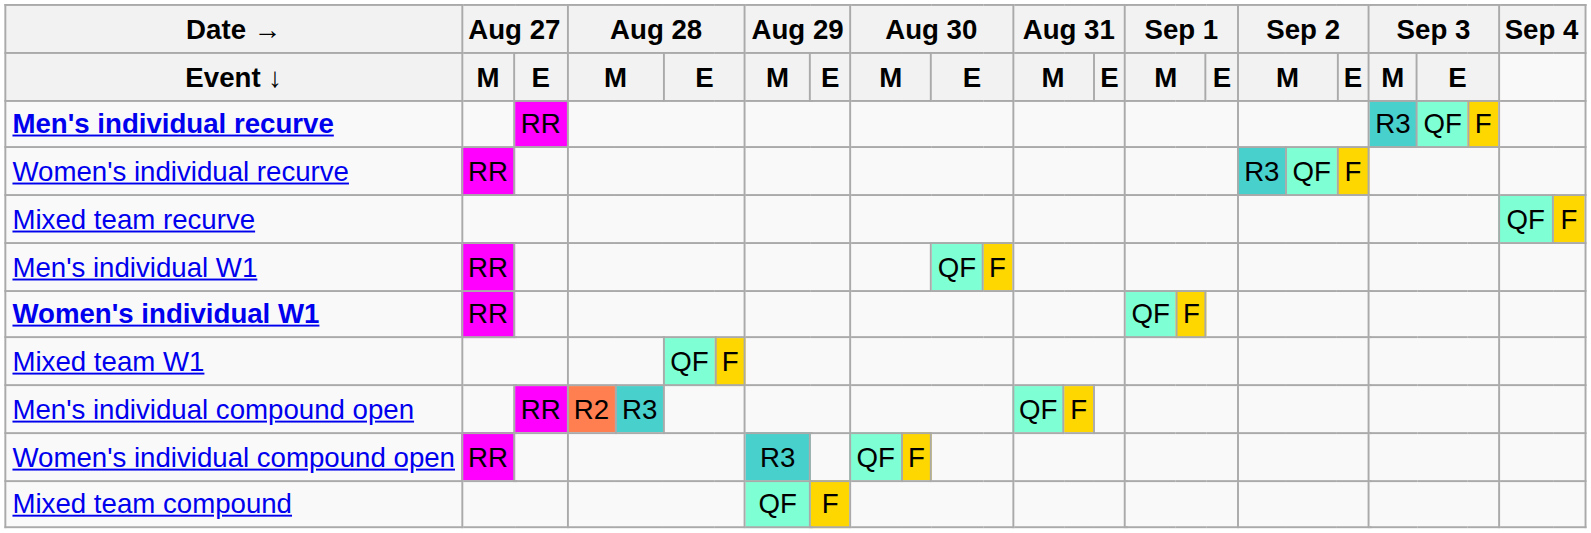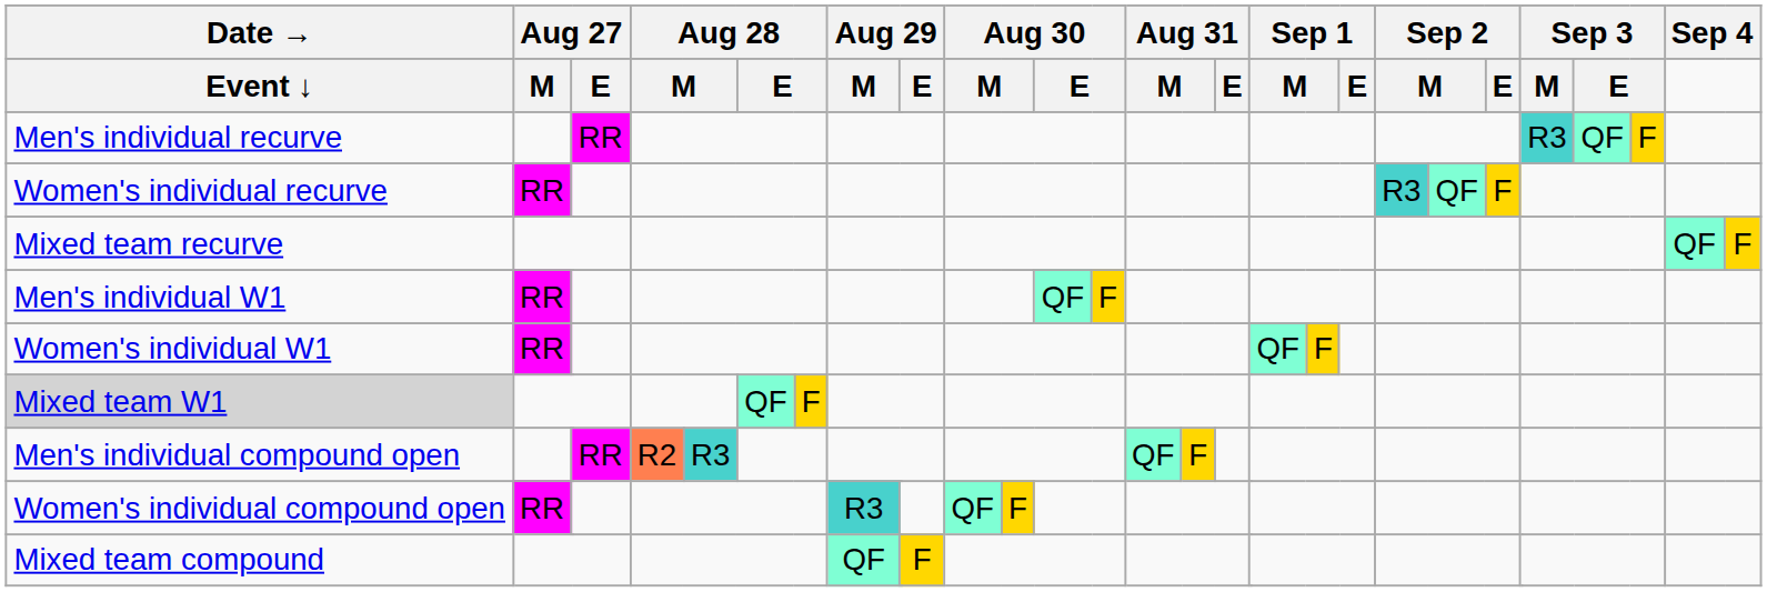Men's individual recurve | Date → / Event ↓: bold -> normal
Women's individual W1 | Date → / Event ↓: bold -> normal
Mixed team W1 | Date → / Event ↓: no background -> lightgrey background
